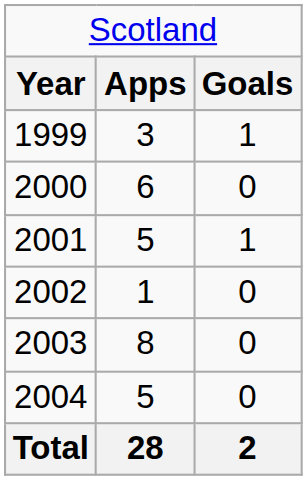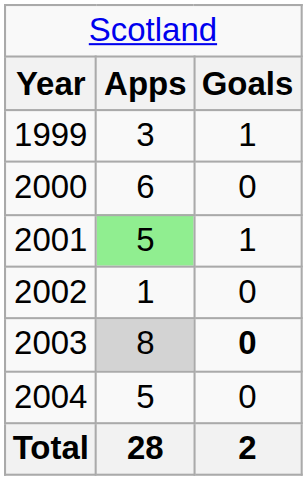2001 | column 2: no background -> lightgreen background
2003 | column 2: no background -> lightgrey background
2003 | column 3: normal -> bold
